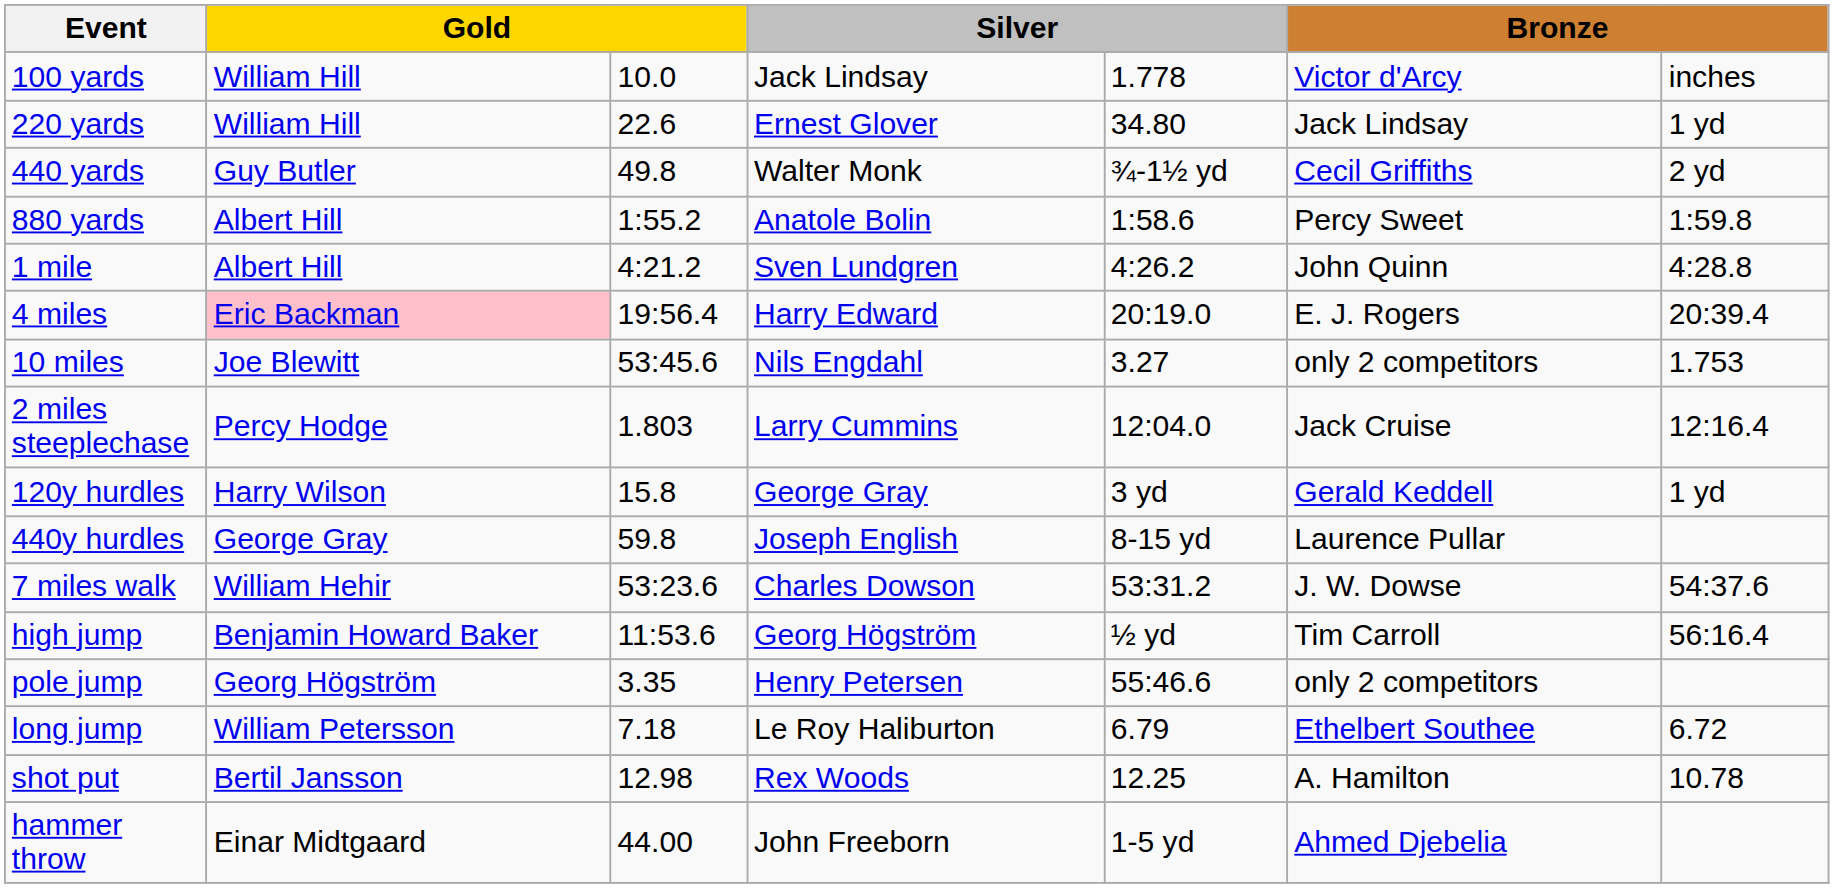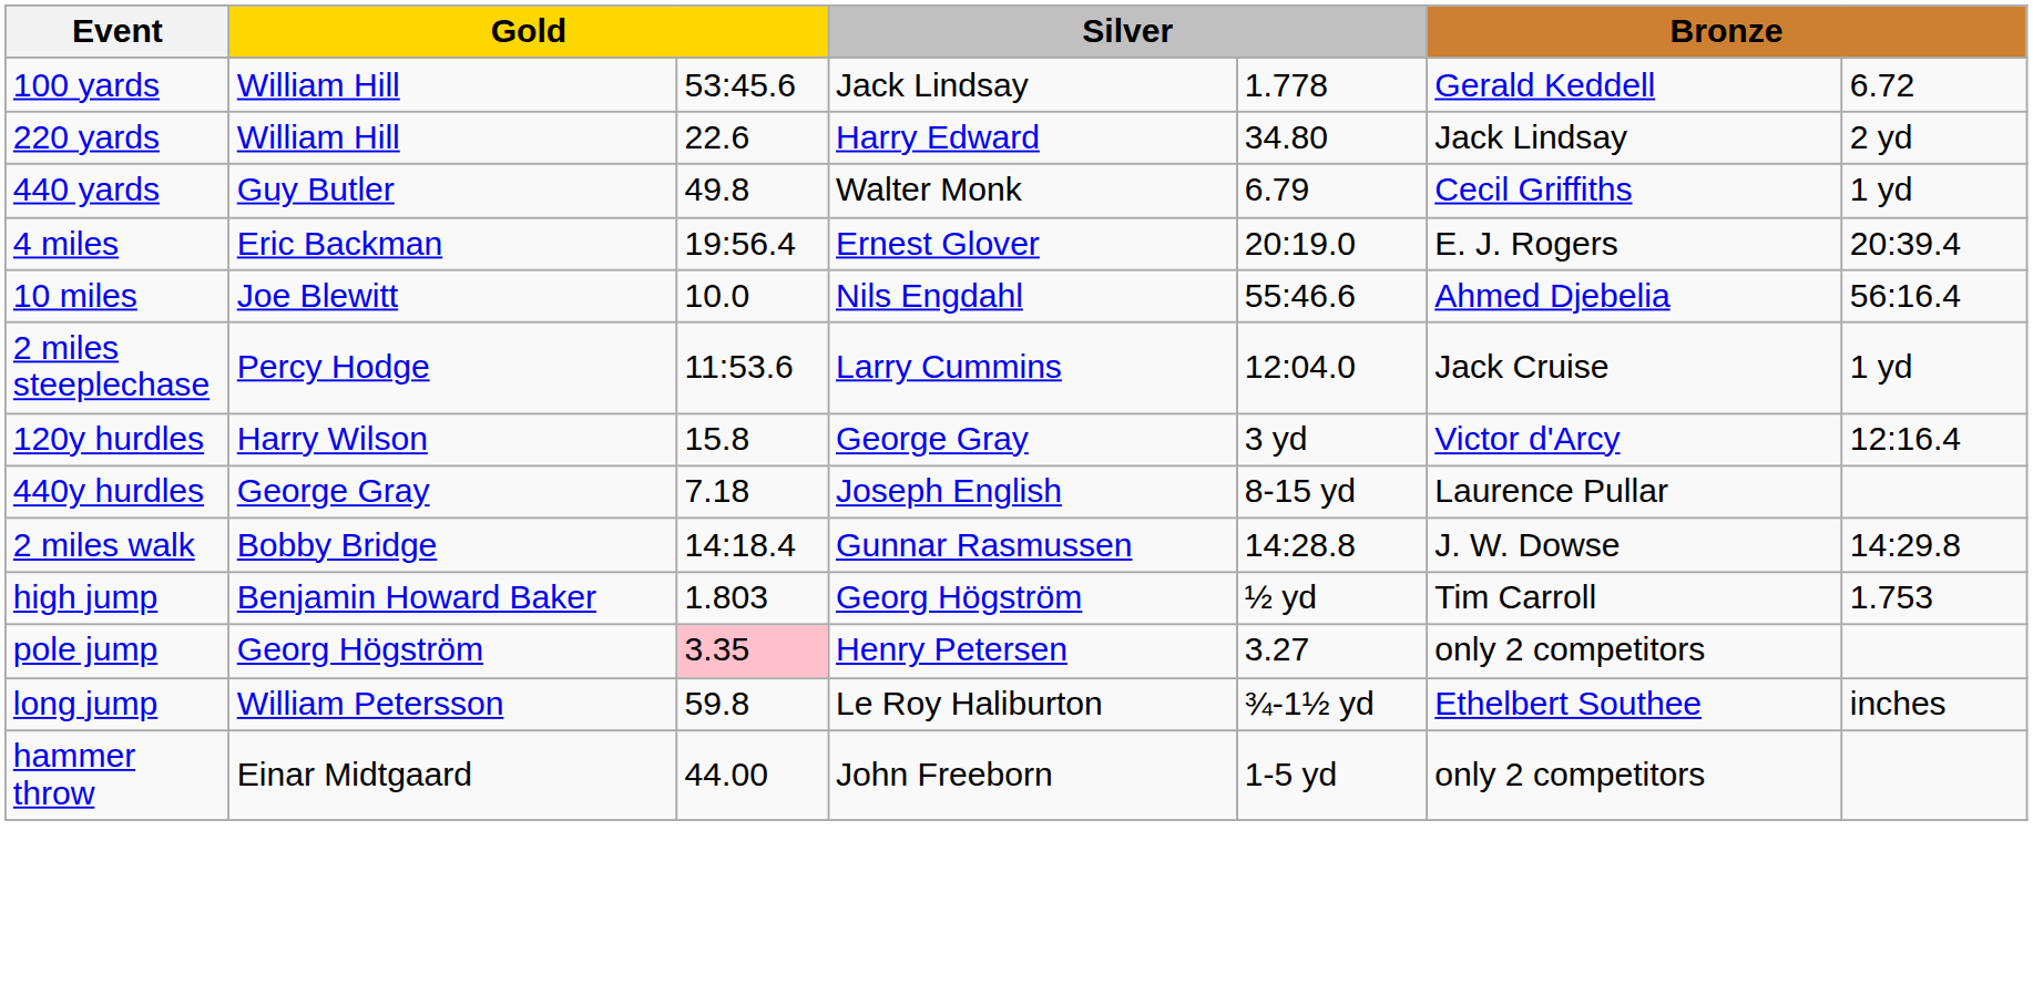100 yards | column 3: 10.0 -> 53:45.6
100 yards | column 6: Victor d'Arcy -> Gerald Keddell
100 yards | column 7: inches -> 6.72
220 yards | column 4: Ernest Glover -> Harry Edward
220 yards | column 7: 1 yd -> 2 yd
440 yards | column 5: ¾-1½ yd -> 6.79
440 yards | column 7: 2 yd -> 1 yd
- row: 880 yards | Albert Hill | 1:55.2 | Anatole Bolin | 1:58.6 | Percy Sweet | 1:59.8
- row: 1 mile | Albert Hill | 4:21.2 | Sven Lundgren | 4:26.2 | John Quinn | 4:28.8
4 miles | column 2: pink background -> no background
4 miles | column 4: Harry Edward -> Ernest Glover
10 miles | column 3: 53:45.6 -> 10.0
10 miles | column 5: 3.27 -> 55:46.6
10 miles | column 6: only 2 competitors -> Ahmed Djebelia
10 miles | column 7: 1.753 -> 56:16.4
2 miles steeplechase | column 3: 1.803 -> 11:53.6
2 miles steeplechase | column 7: 12:16.4 -> 1 yd
120y hurdles | column 6: Gerald Keddell -> Victor d'Arcy
120y hurdles | column 7: 1 yd -> 12:16.4
440y hurdles | column 3: 59.8 -> 7.18
+ row: 2 miles walk | Bobby Bridge | 14:18.4 | Gunnar Rasmussen | 14:28.8 | J. W. Dowse | 14:29.8
- row: 7 miles walk | William Hehir | 53:23.6 | Charles Dowson | 53:31.2 | J. W. Dowse | 54:37.6
high jump | column 3: 11:53.6 -> 1.803
high jump | column 7: 56:16.4 -> 1.753
pole jump | column 3: no background -> pink background
pole jump | column 5: 55:46.6 -> 3.27
long jump | column 3: 7.18 -> 59.8
long jump | column 5: 6.79 -> ¾-1½ yd
long jump | column 7: 6.72 -> inches
- row: shot put | Bertil Jansson | 12.98 | Rex Woods | 12.25 | A. Hamilton | 10.78
hammer throw | column 6: Ahmed Djebelia -> only 2 competitors
